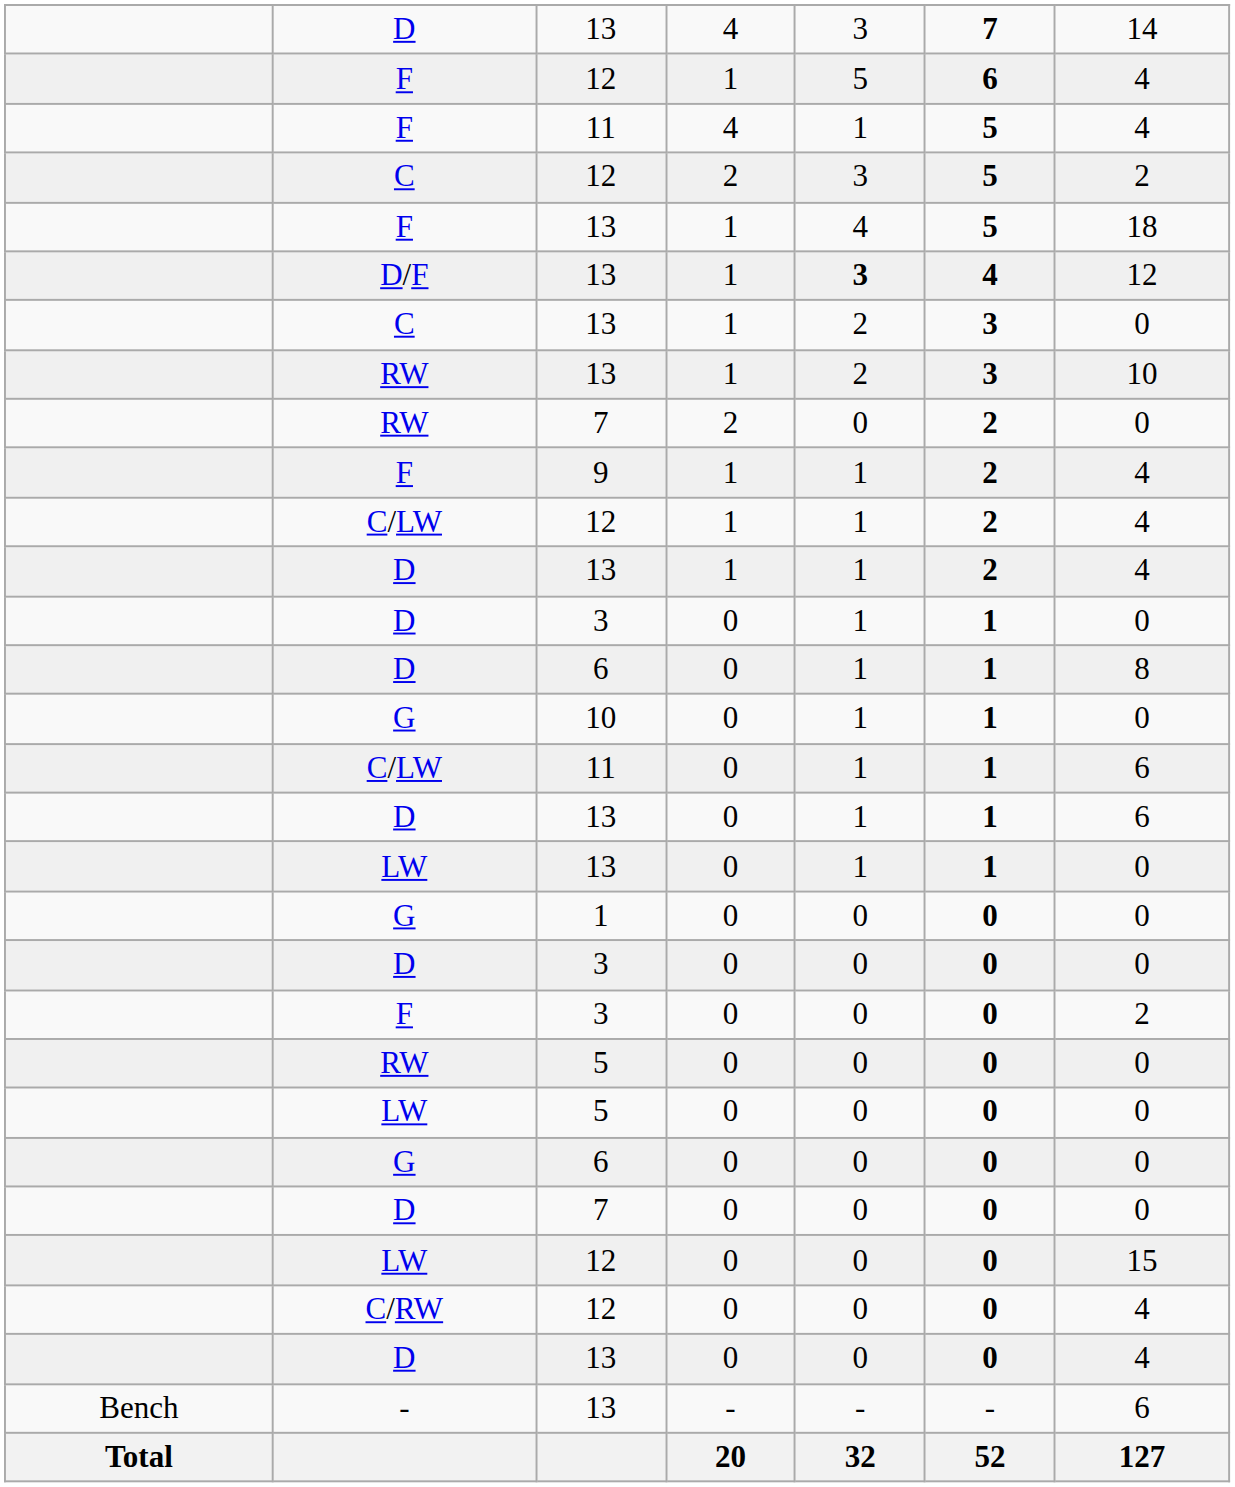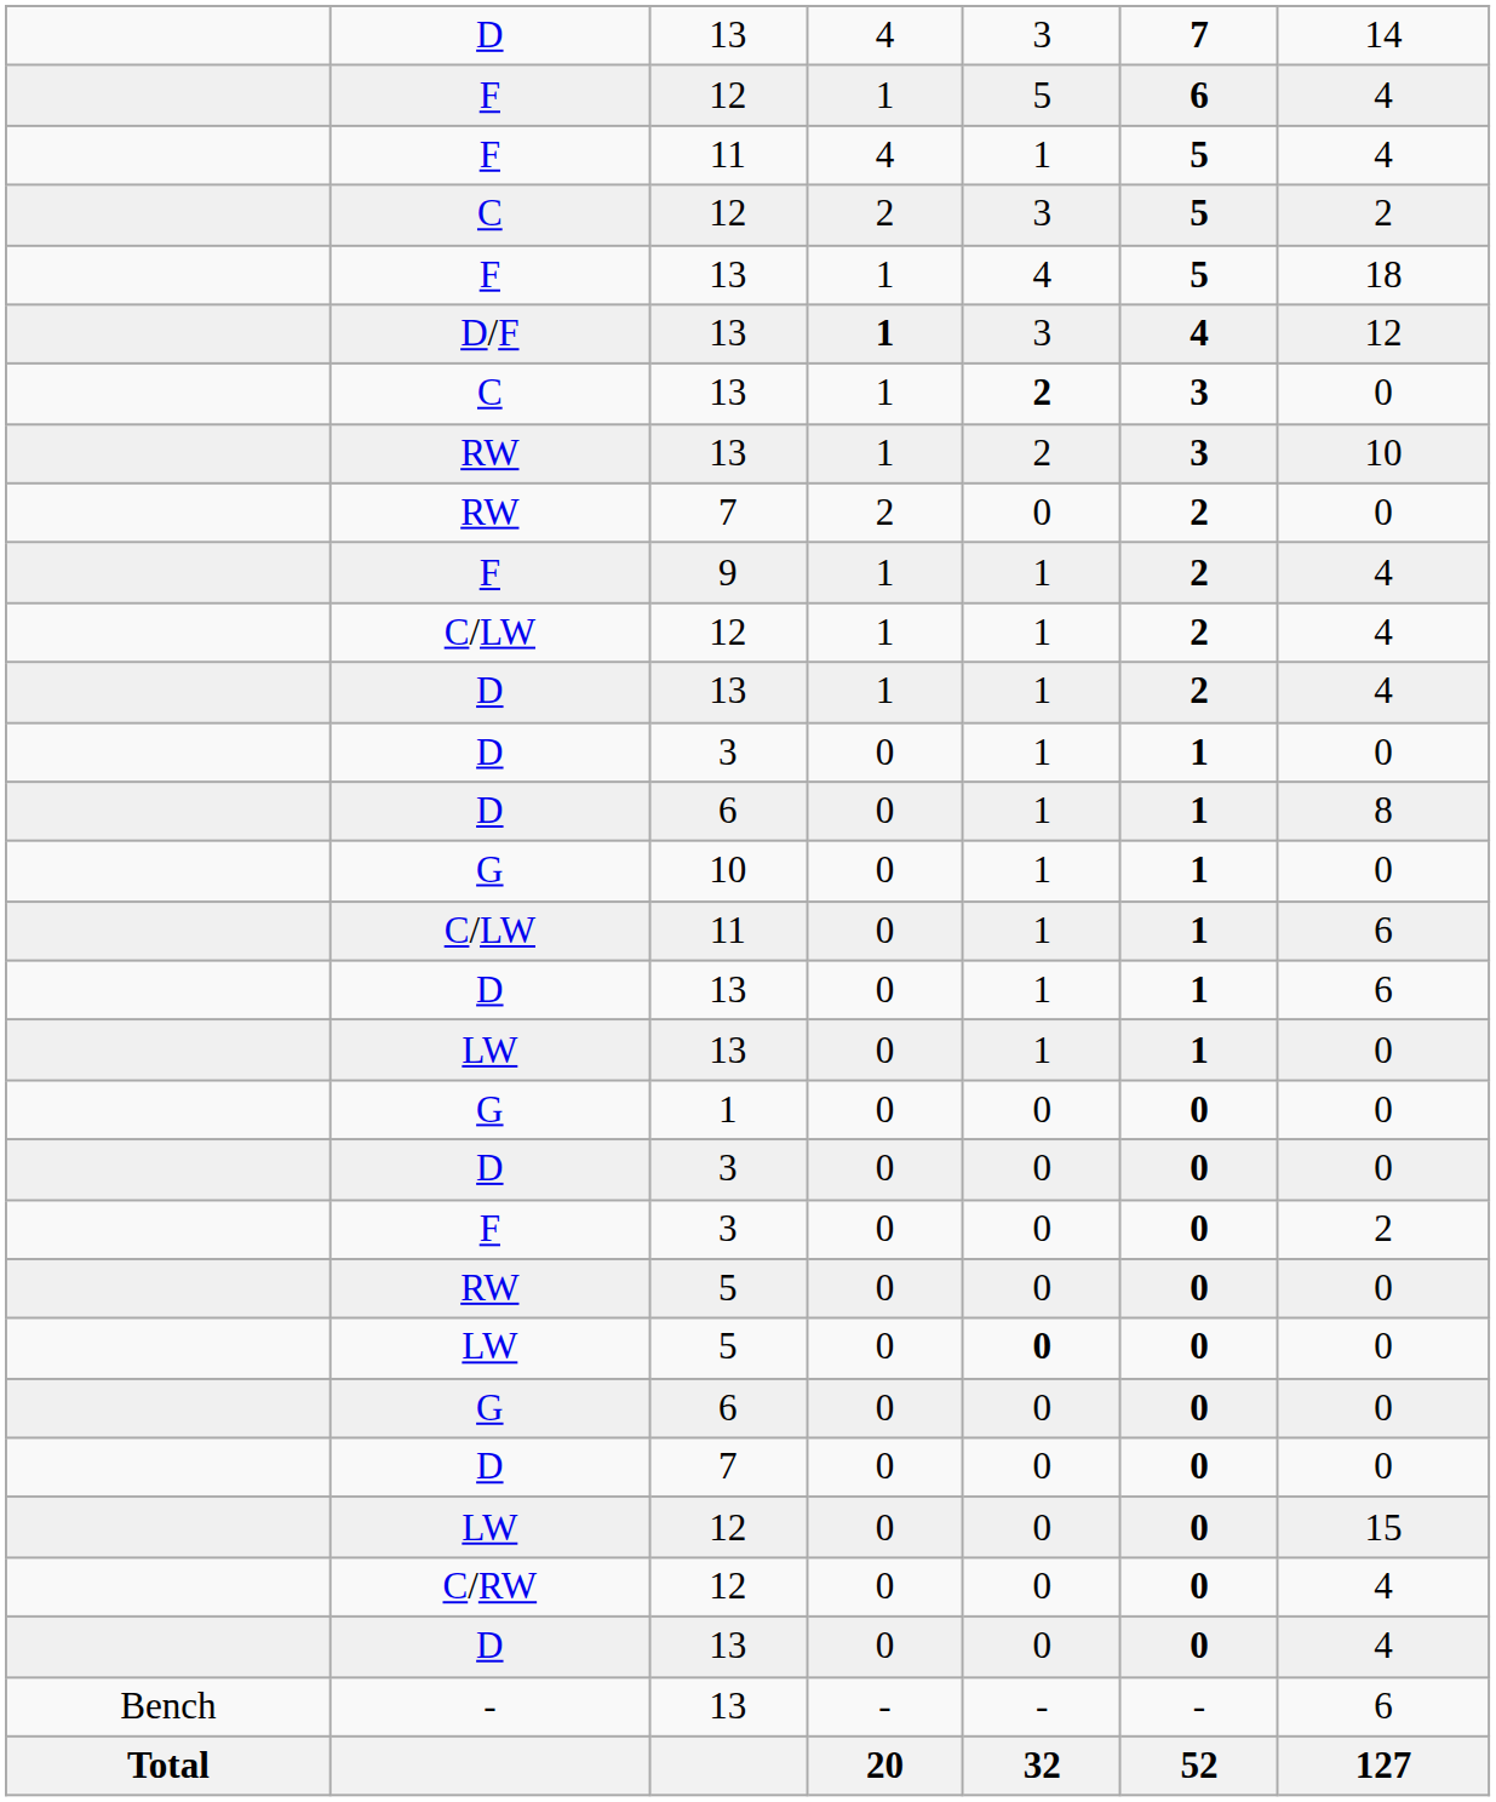D/F | column 4: normal -> bold
D/F | column 5: bold -> normal
C / 13 | column 5: normal -> bold
LW / 5 | column 5: normal -> bold
